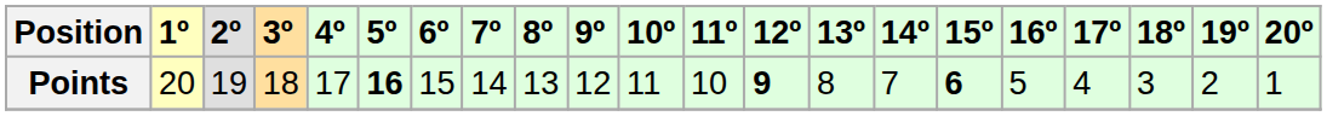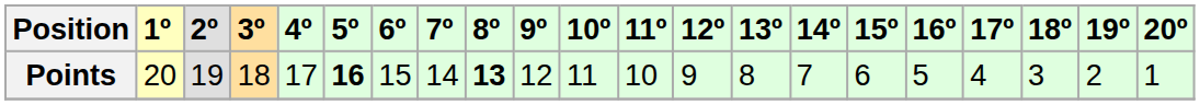Points | 8º: normal -> bold
Points | 12º: bold -> normal
Points | 15º: bold -> normal
